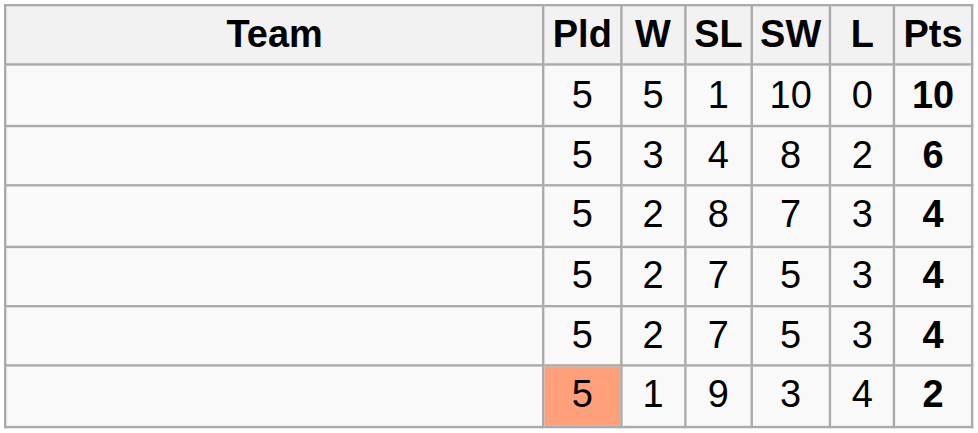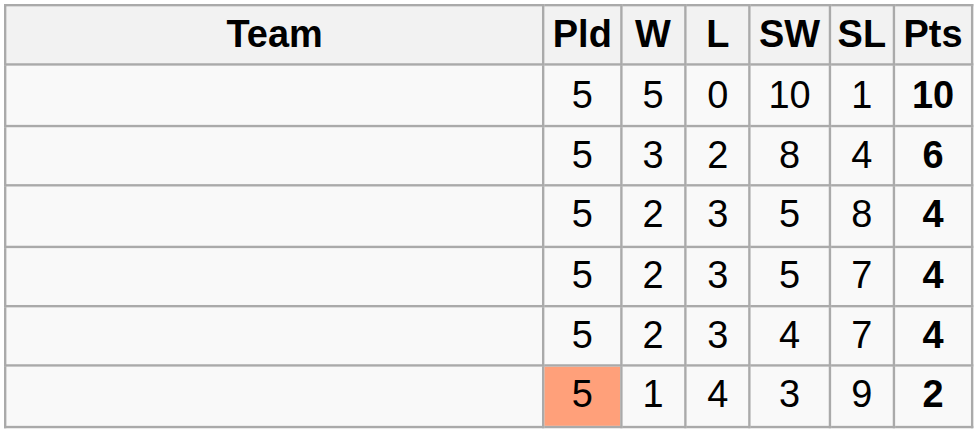columns swapped: L <-> SL
row 4 | SW: 7 -> 5
row 6 | SW: 5 -> 4
